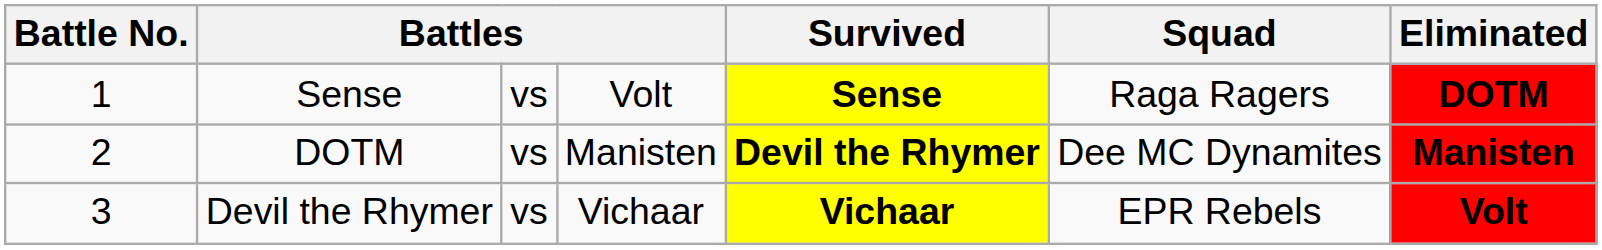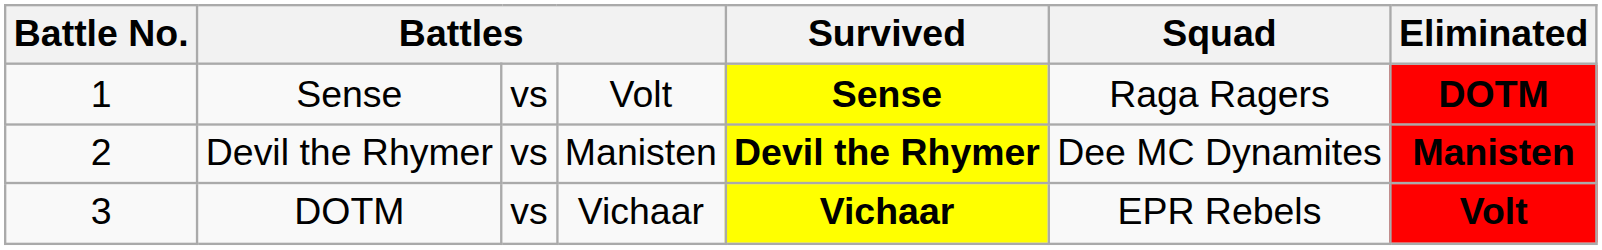row 3 | column 2: DOTM -> Devil the Rhymer
row 4 | column 2: Devil the Rhymer -> DOTM
